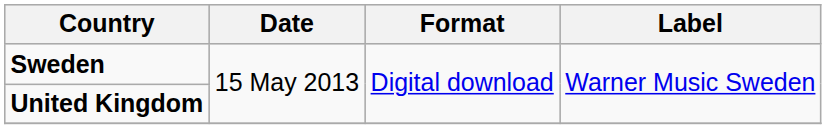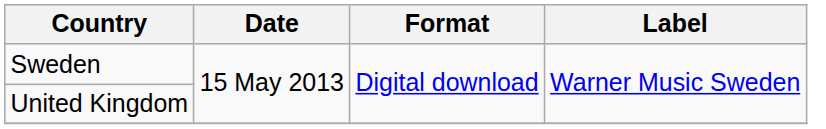Sweden | Country: bold -> normal
United Kingdom | Country: bold -> normal
